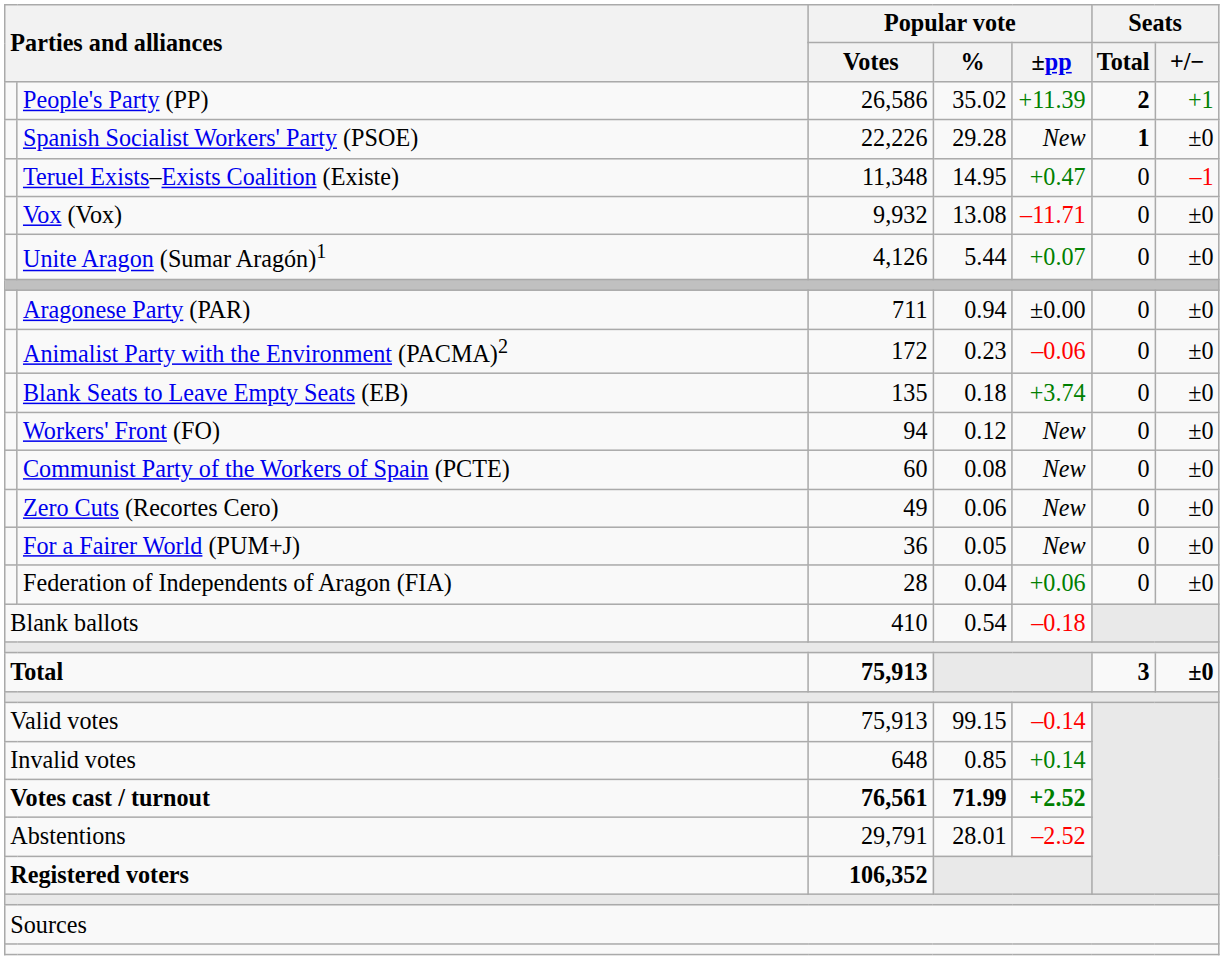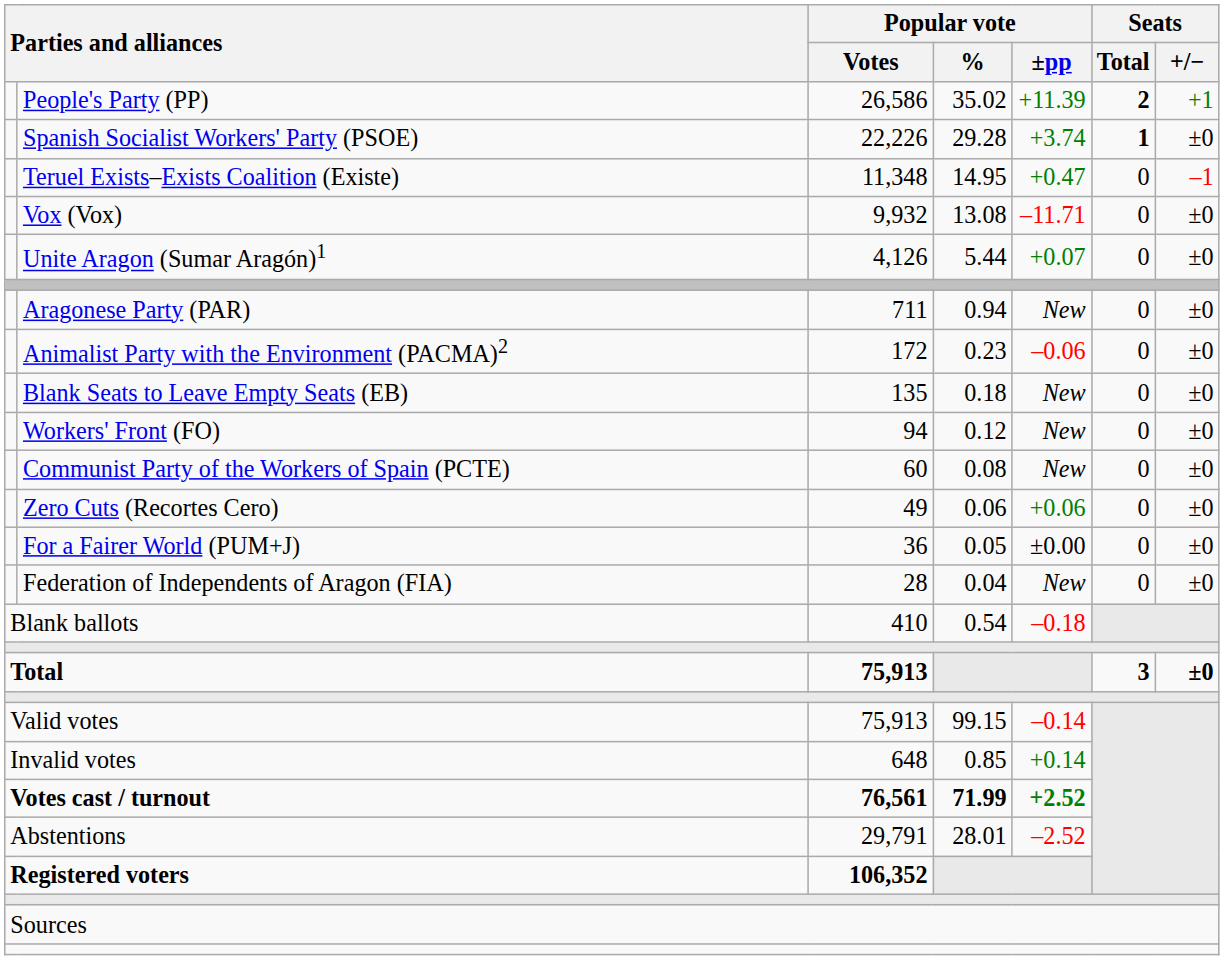Spanish Socialist Workers' Party (PSOE) | Popular vote / ±pp: New -> +3.74
Aragonese Party (PAR) | Popular vote / ±pp: ±0.00 -> New
Blank Seats to Leave Empty Seats (EB) | Popular vote / ±pp: +3.74 -> New
Zero Cuts (Recortes Cero) | Popular vote / ±pp: New -> +0.06
For a Fairer World (PUM+J) | Popular vote / ±pp: New -> ±0.00
Federation of Independents of Aragon (FIA) | Popular vote / ±pp: +0.06 -> New
